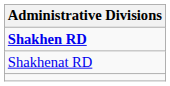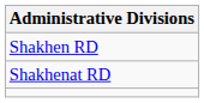row 2 | column 1: bold -> normal
